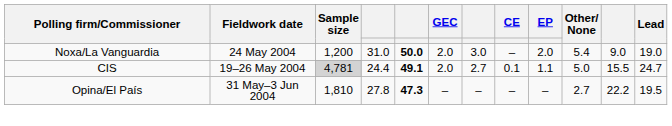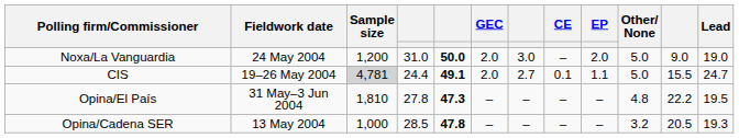Noxa/La Vanguardia | Other/ None: 5.4 -> 5.0
Opina/El País | Other/ None: 2.7 -> 4.8
+ row: Opina/Cadena SER | 13 May 2004 | 1,000 | 28.5 | 47.8 | – | – | – | – | 3.2 | 20.5 | 19.3
